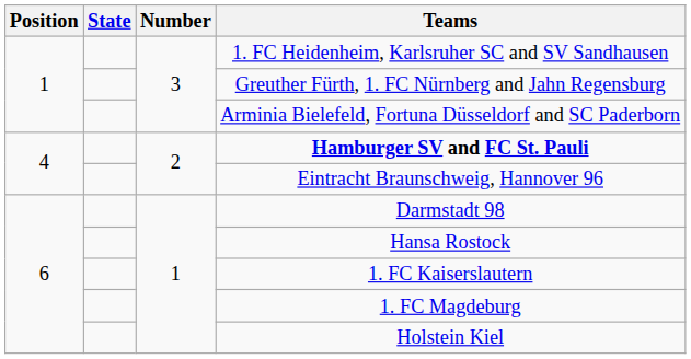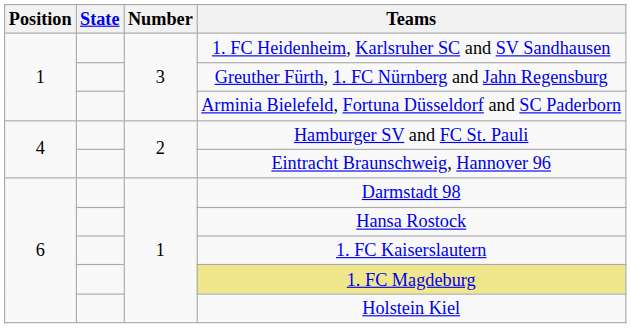Hamburger SV and FC St. Pauli | Teams: bold -> normal
1. FC Magdeburg | Teams: no background -> khaki background
